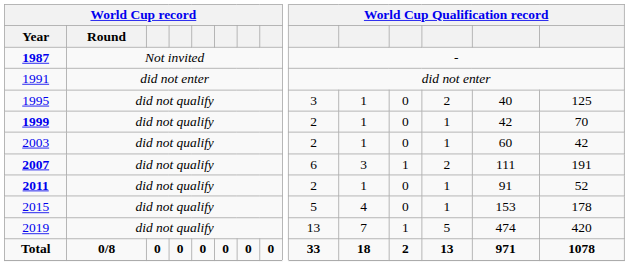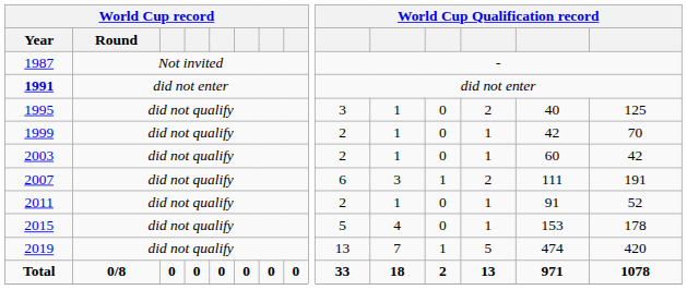1987 | World Cup record / Year: bold -> normal
1991 | World Cup record / Year: normal -> bold
1999 | World Cup record / Year: bold -> normal
2007 | World Cup record / Year: bold -> normal
2011 | World Cup record / Year: bold -> normal
